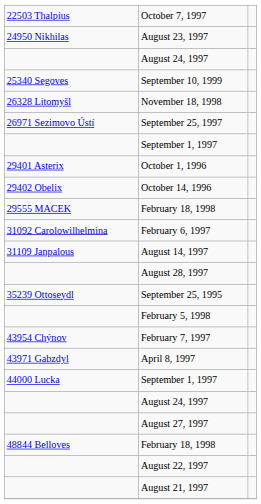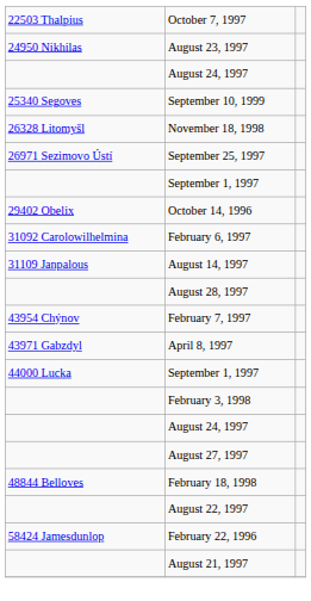- row: 29401 Asterix | October 1, 1996
- row: 29555 MACEK | February 18, 1998
- row: 35239 Ottoseydl | September 25, 1995
- row: February 5, 1998
+ row: February 3, 1998
+ row: 58424 Jamesdunlop | February 22, 1996
